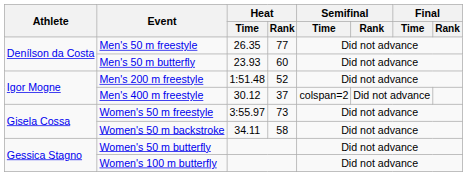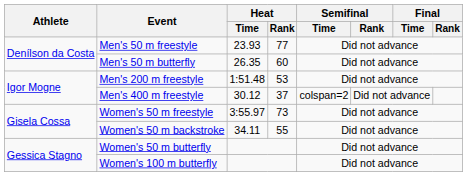Men's 50 m freestyle | Heat / Time: 26.35 -> 23.93
Men's 50 m butterfly | Heat / Time: 23.93 -> 26.35
Men's 200 m freestyle | Heat / Rank: 52 -> 53
Women's 50 m backstroke | Heat / Rank: 58 -> 55
